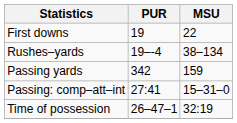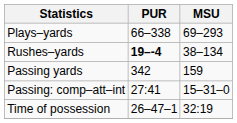- row: First downs | 19 | 22
+ row: Plays–yards | 66–338 | 69–293
Rushes–yards | PUR: normal -> bold
